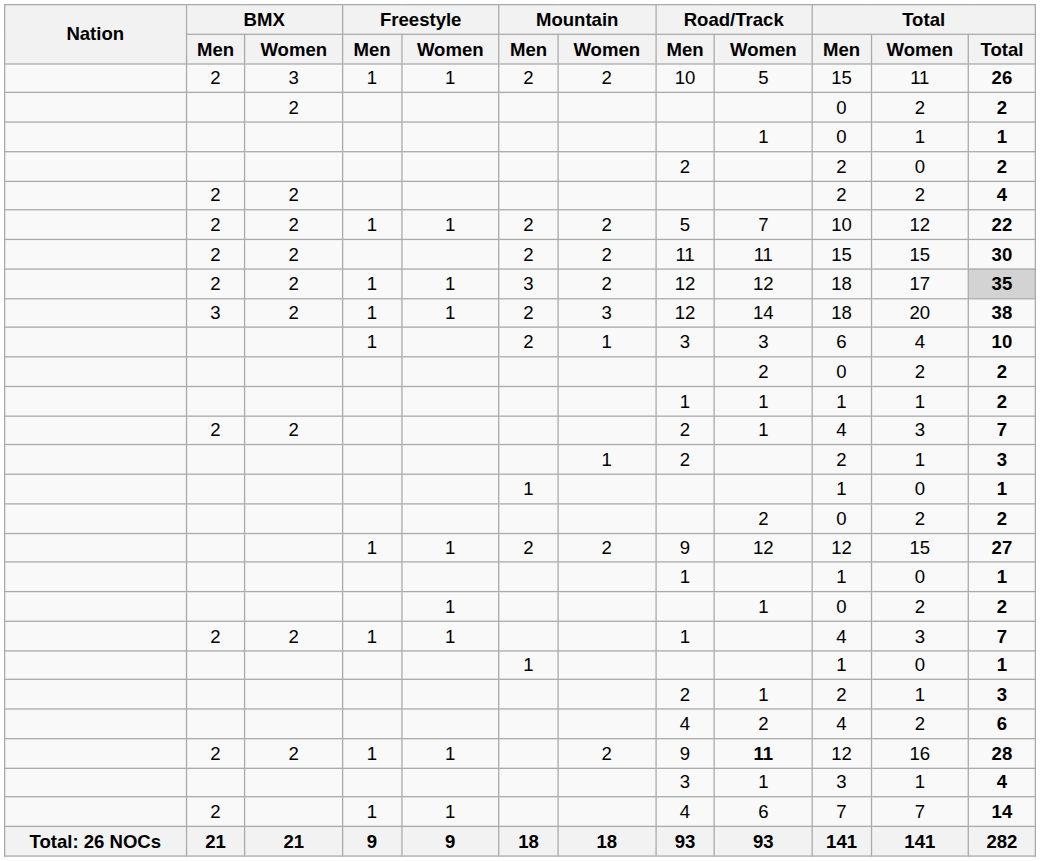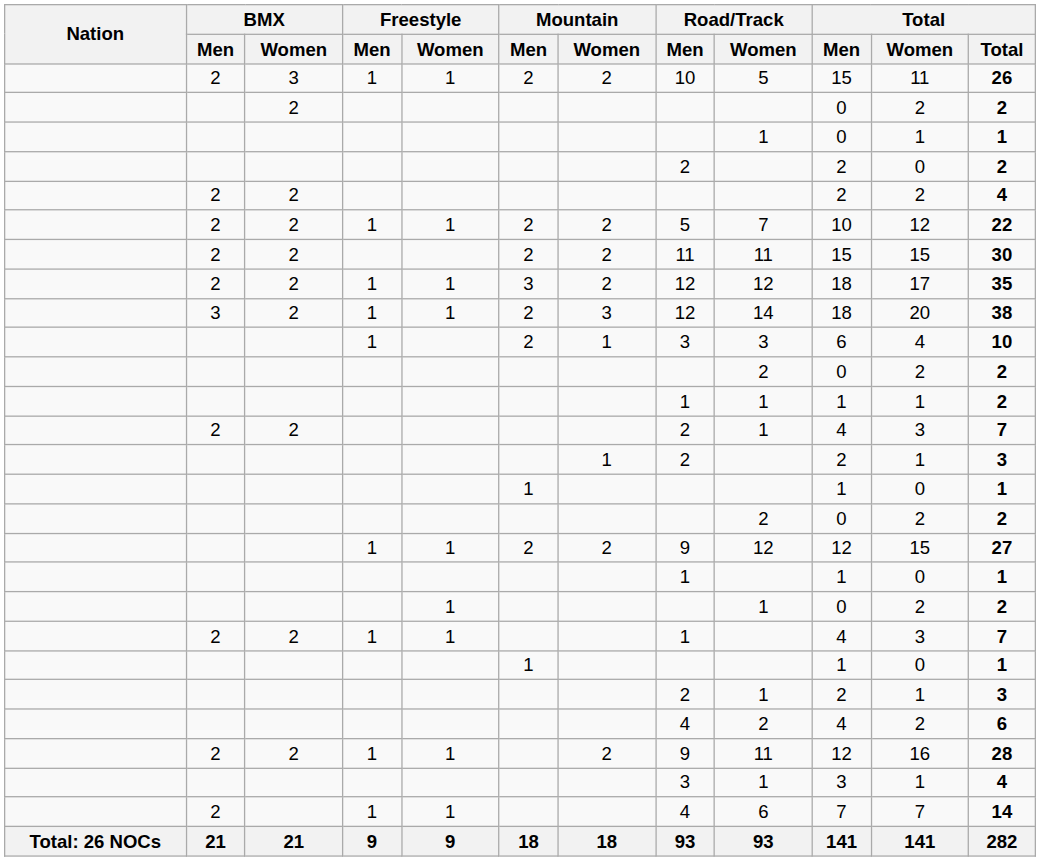row 10 | column 12: lightgrey background -> no background
row 26 | Road/Track / Women: bold -> normal
